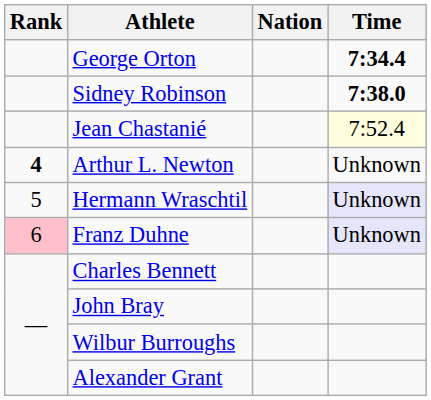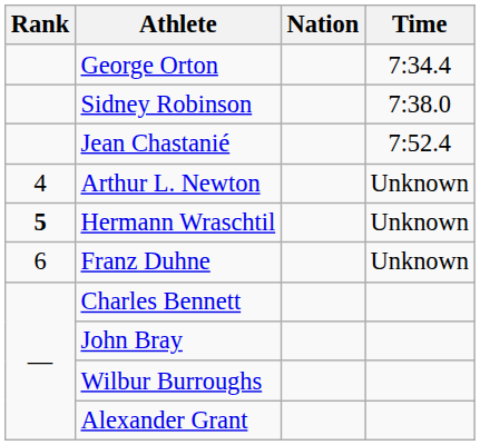George Orton | Time: bold -> normal
Sidney Robinson | Time: bold -> normal
Jean Chastanié | Time: lightyellow background -> no background
Arthur L. Newton | Rank: bold -> normal
Hermann Wraschtil | Rank: normal -> bold
Hermann Wraschtil | Time: lavender background -> no background
Franz Duhne | Rank: pink background -> no background
Franz Duhne | Time: lavender background -> no background
